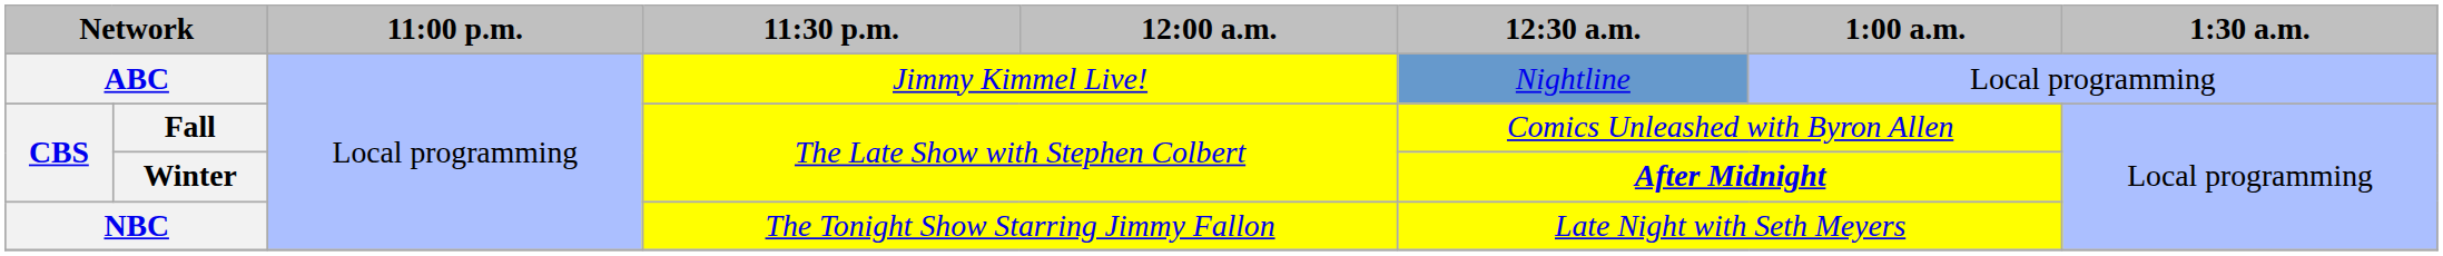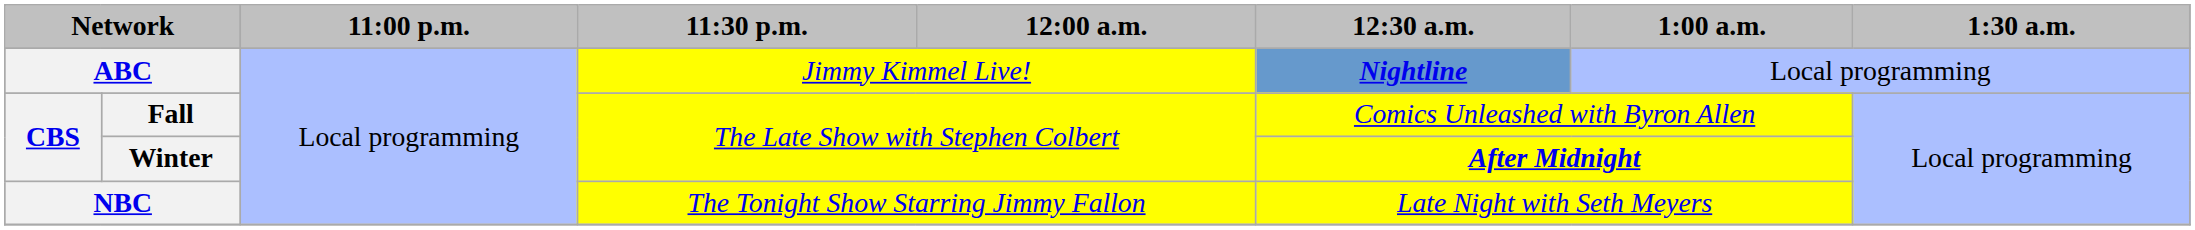ABC | 12:30 a.m.: normal -> bold
